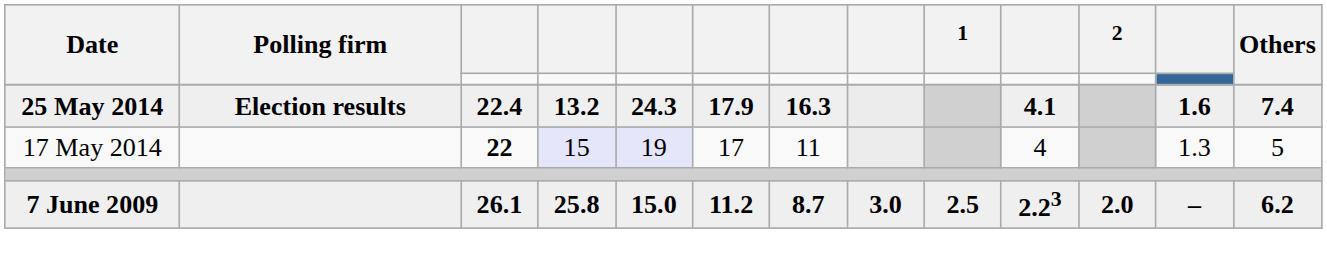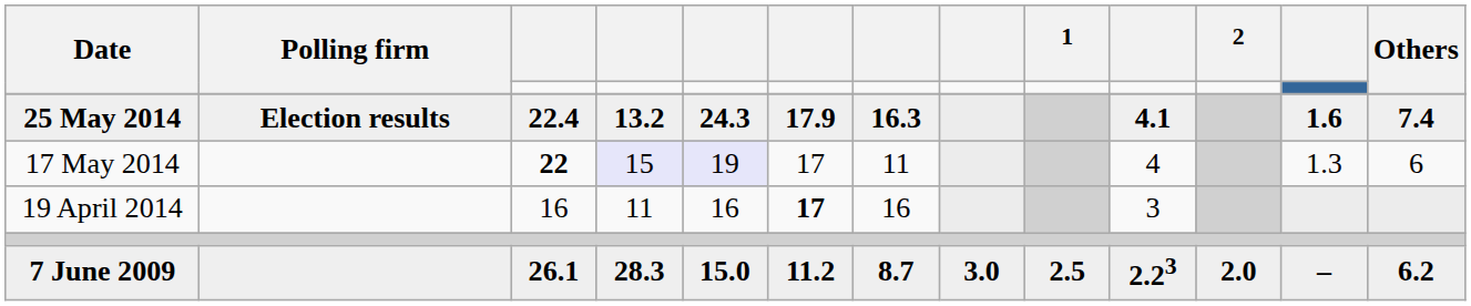17 May 2014 | Others: 5 -> 6
+ row: 19 April 2014 | 16 | 11 | 16 | 17 | 16 | 3
7 June 2009 | column 4: 25.8 -> 28.3
